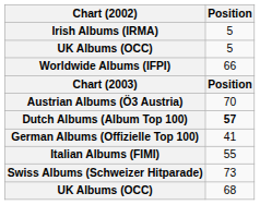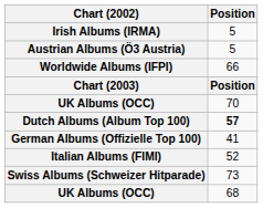row 3 | Chart (2002): UK Albums (OCC) -> Austrian Albums (Ö3 Austria)
row 6 | Chart (2002): Austrian Albums (Ö3 Austria) -> UK Albums (OCC)
row 9 | Position: 55 -> 52
